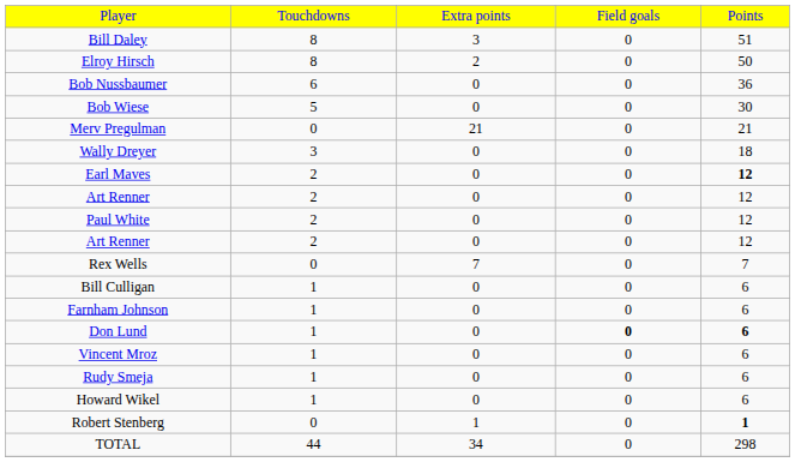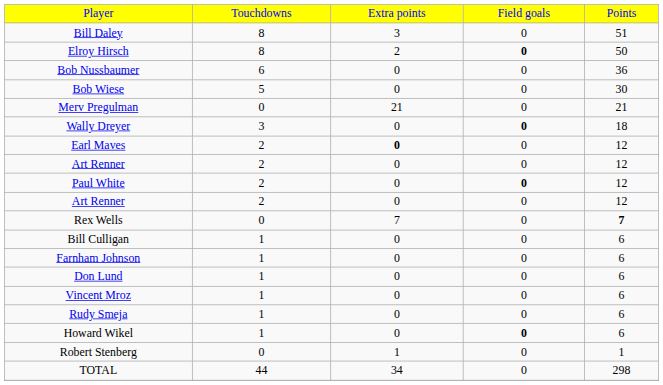Elroy Hirsch | column 4: normal -> bold
Wally Dreyer | column 4: normal -> bold
Earl Maves | column 3: normal -> bold
Earl Maves | column 5: bold -> normal
Paul White | column 4: normal -> bold
Rex Wells | column 5: normal -> bold
Don Lund | column 4: bold -> normal
Don Lund | column 5: bold -> normal
Howard Wikel | column 4: normal -> bold
Robert Stenberg | column 5: bold -> normal
